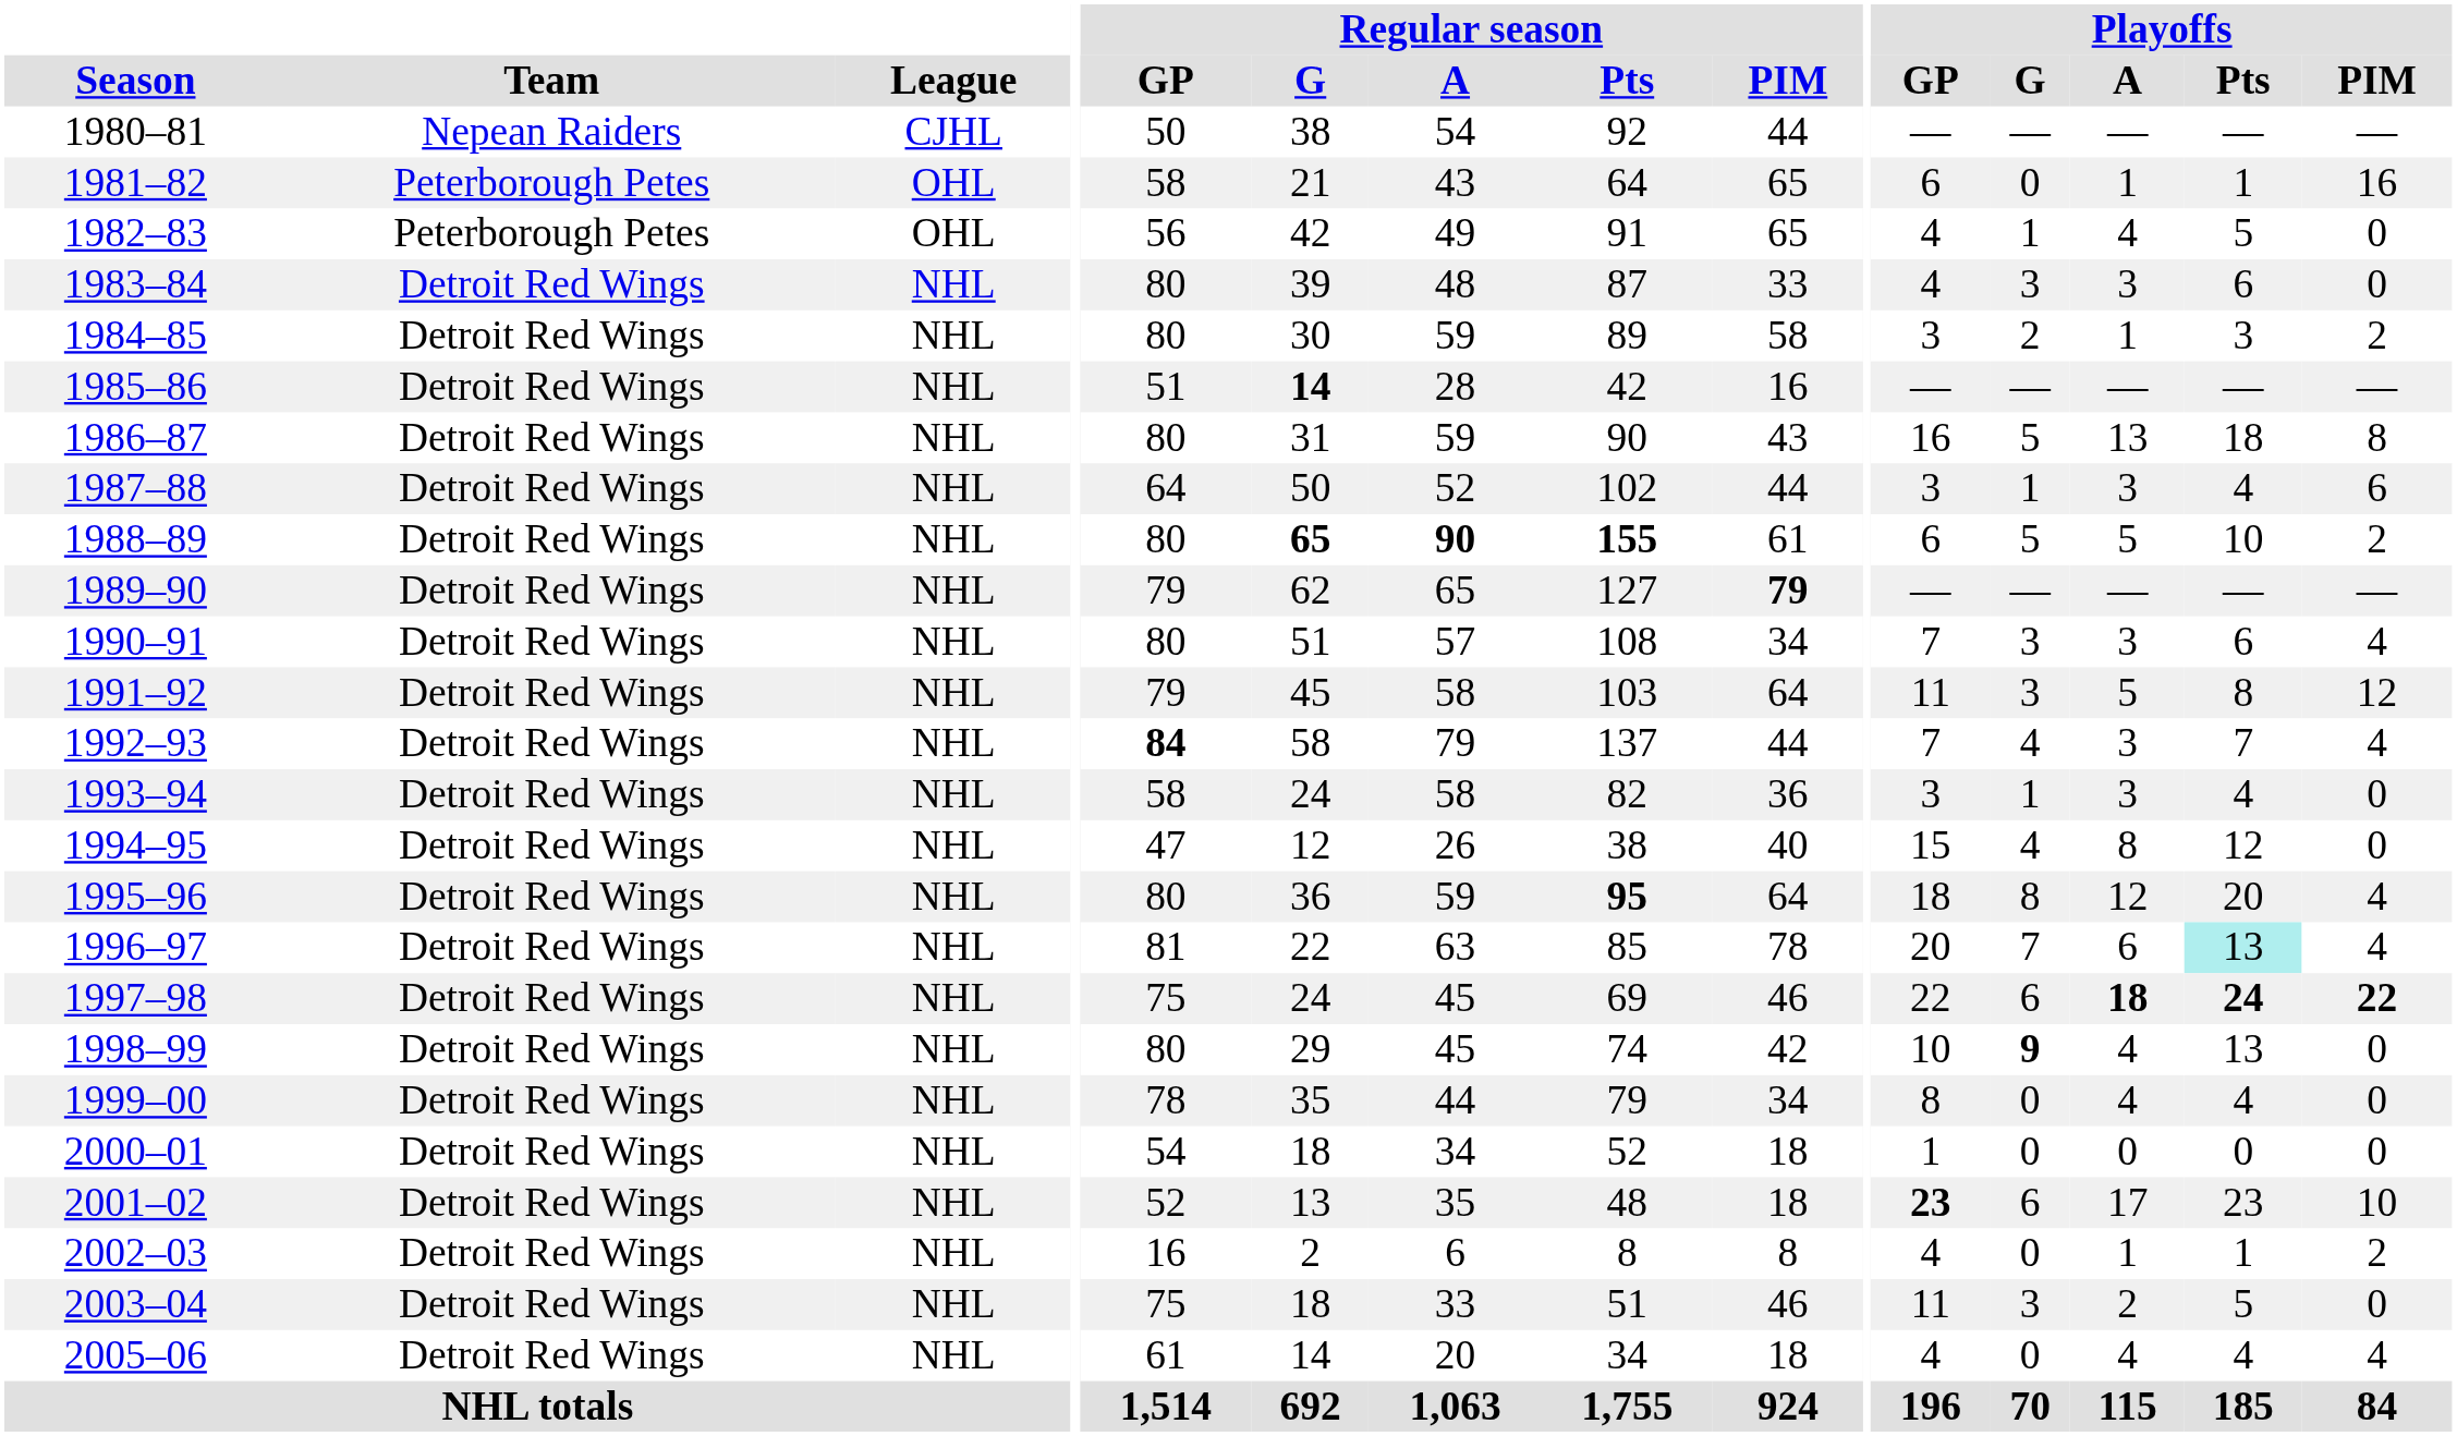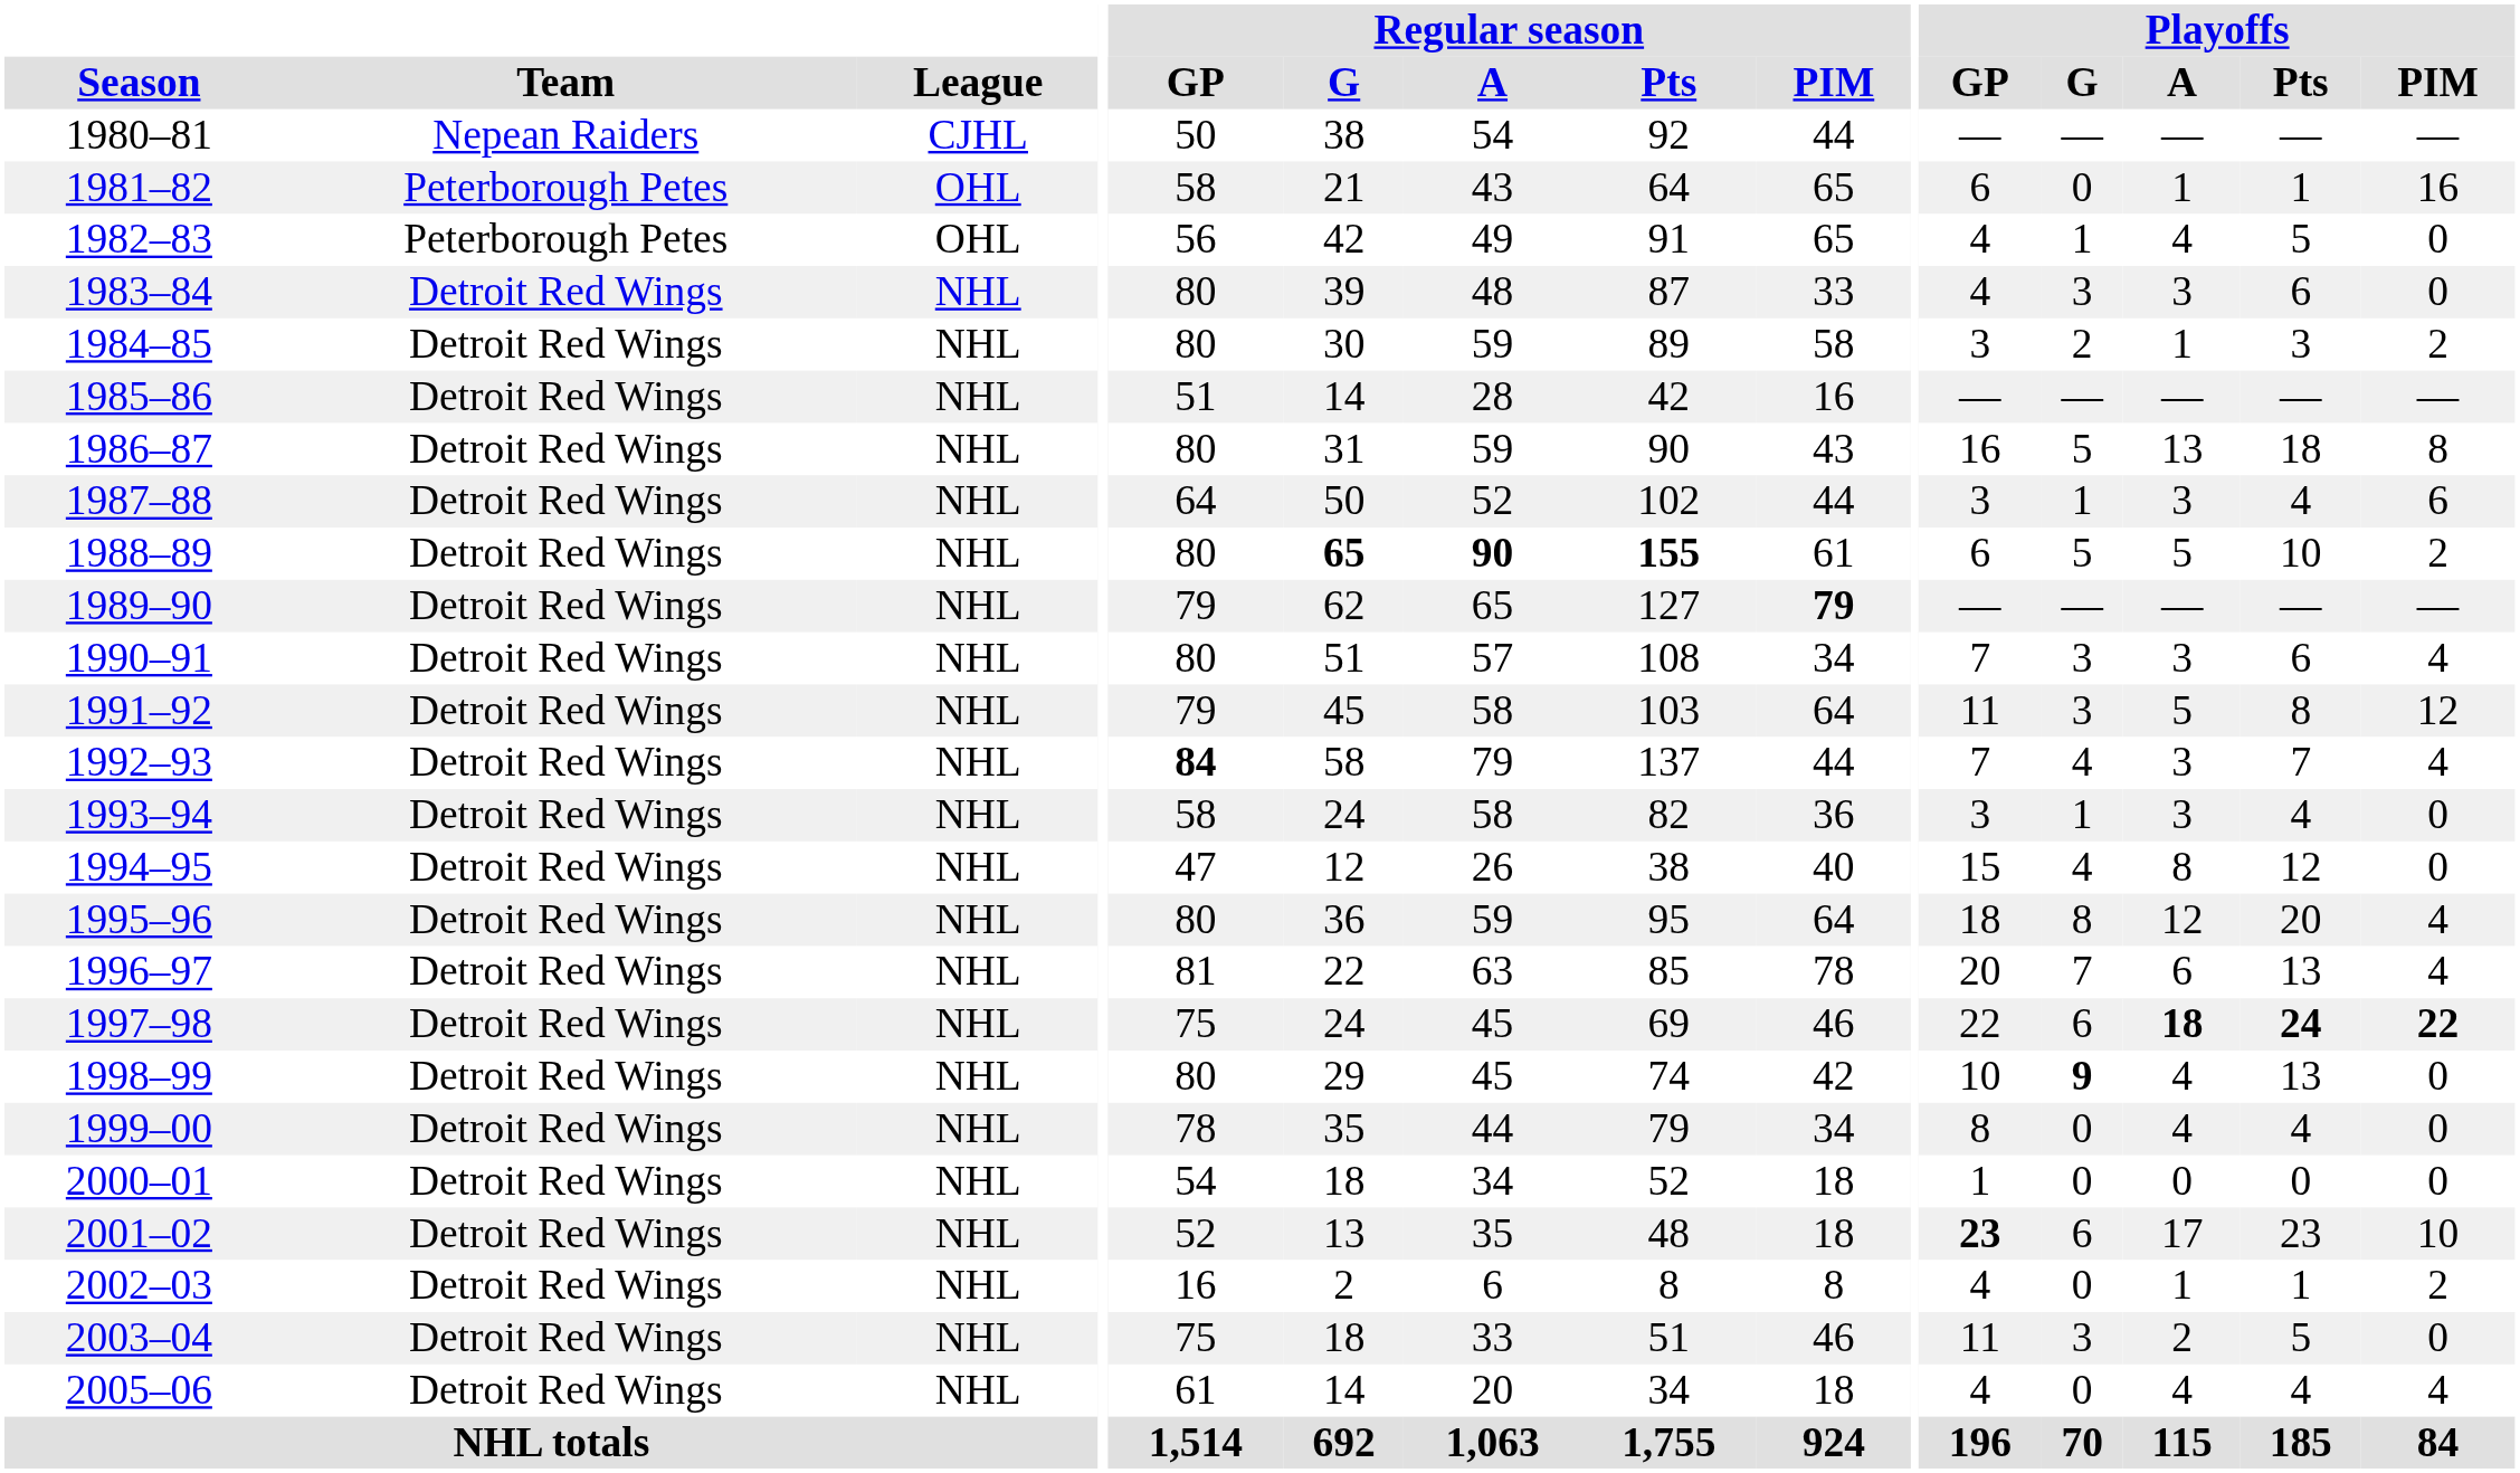1985–86 | Regular season / G: bold -> normal
1995–96 | Regular season / Pts: bold -> normal
1996–97 | Playoffs / Pts: paleturquoise background -> no background
